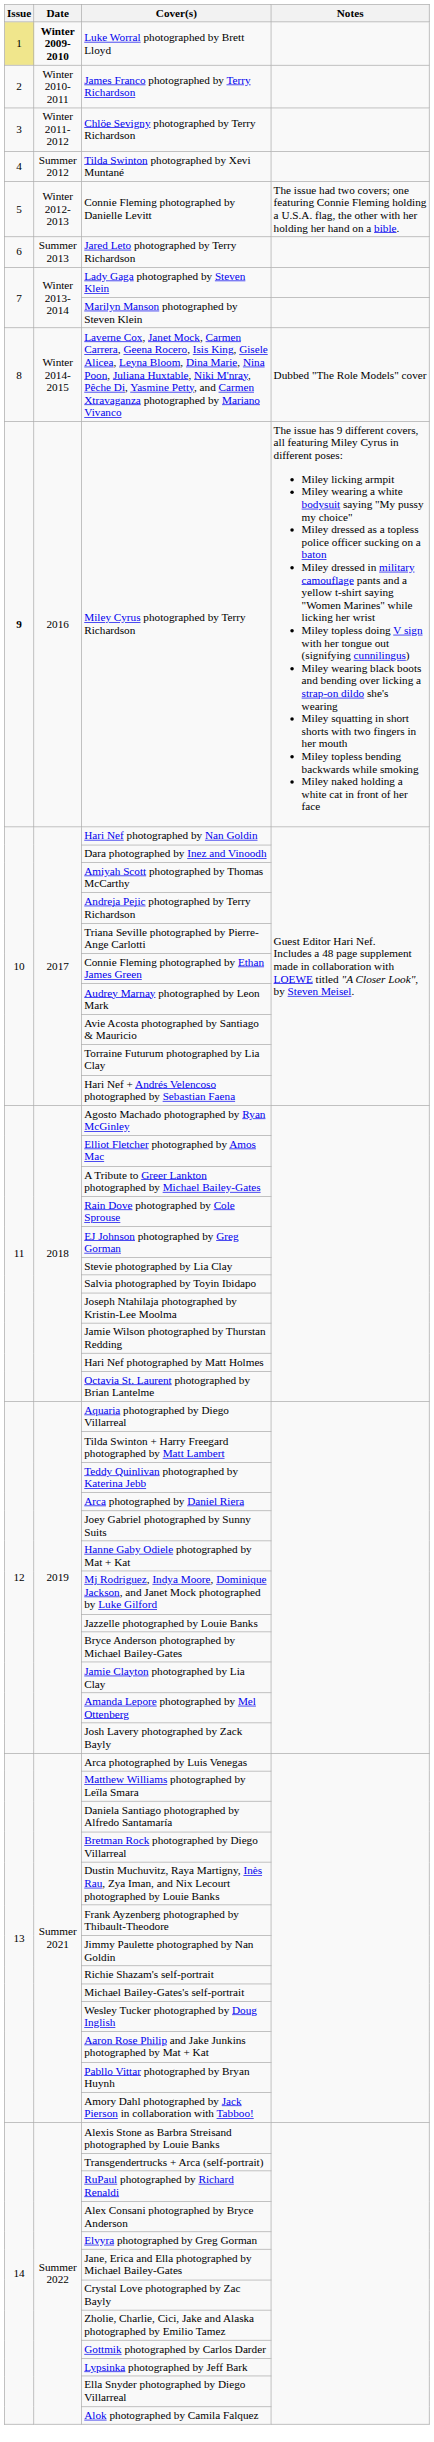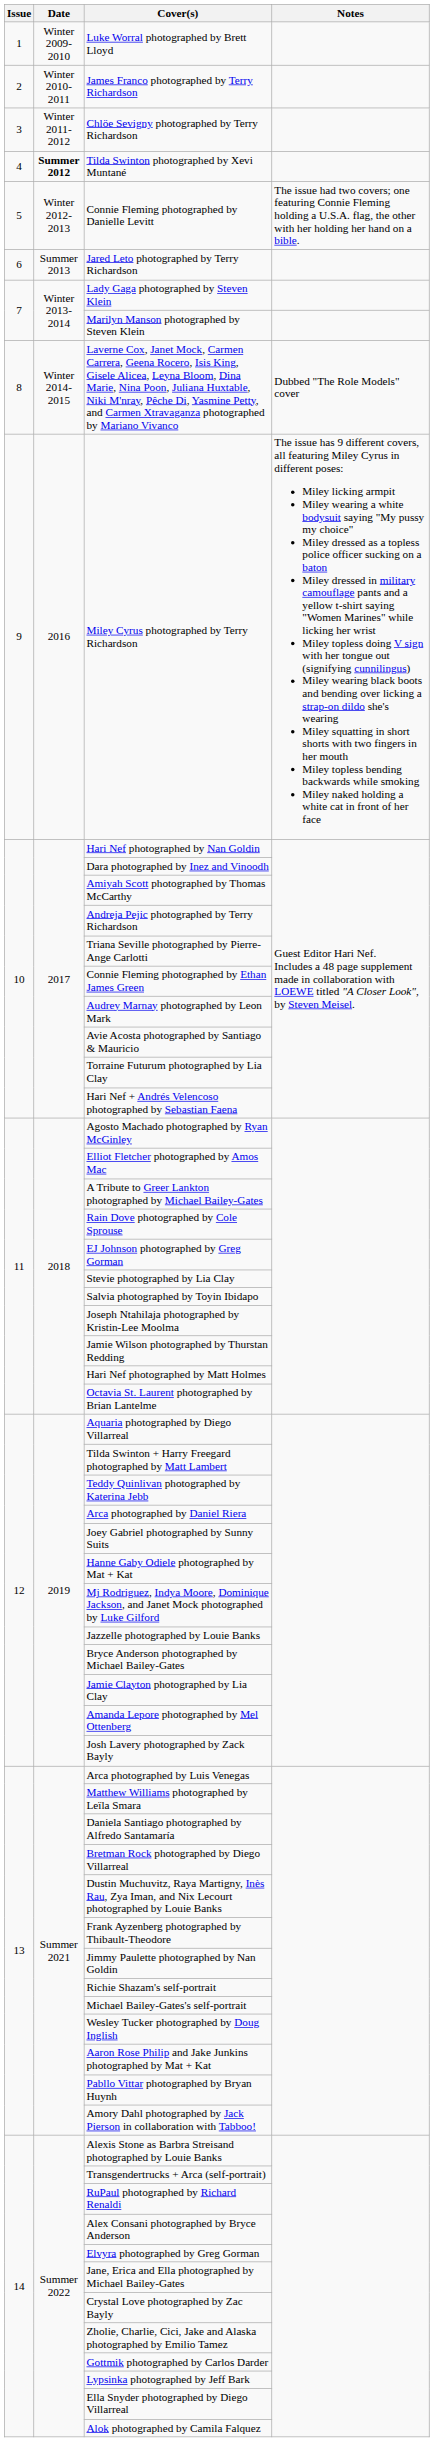Luke Worral photographed by Brett Lloyd | Issue: khaki background -> no background
Luke Worral photographed by Brett Lloyd | Date: bold -> normal
Tilda Swinton photographed by Xevi Muntané | Date: normal -> bold
Miley Cyrus photographed by Terry Richardson | Issue: bold -> normal
